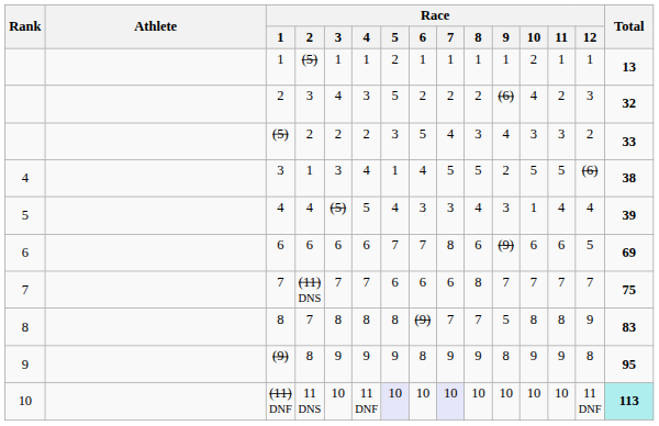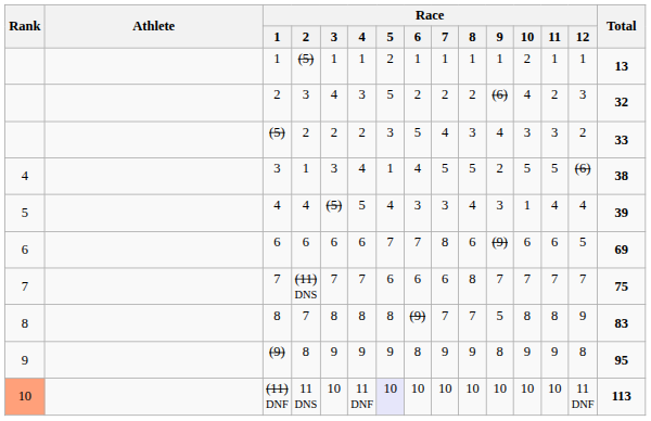(11) DNF | Rank: no background -> lightsalmon background
(11) DNF | Race / 7: lavender background -> no background
(11) DNF | Total: paleturquoise background -> no background
